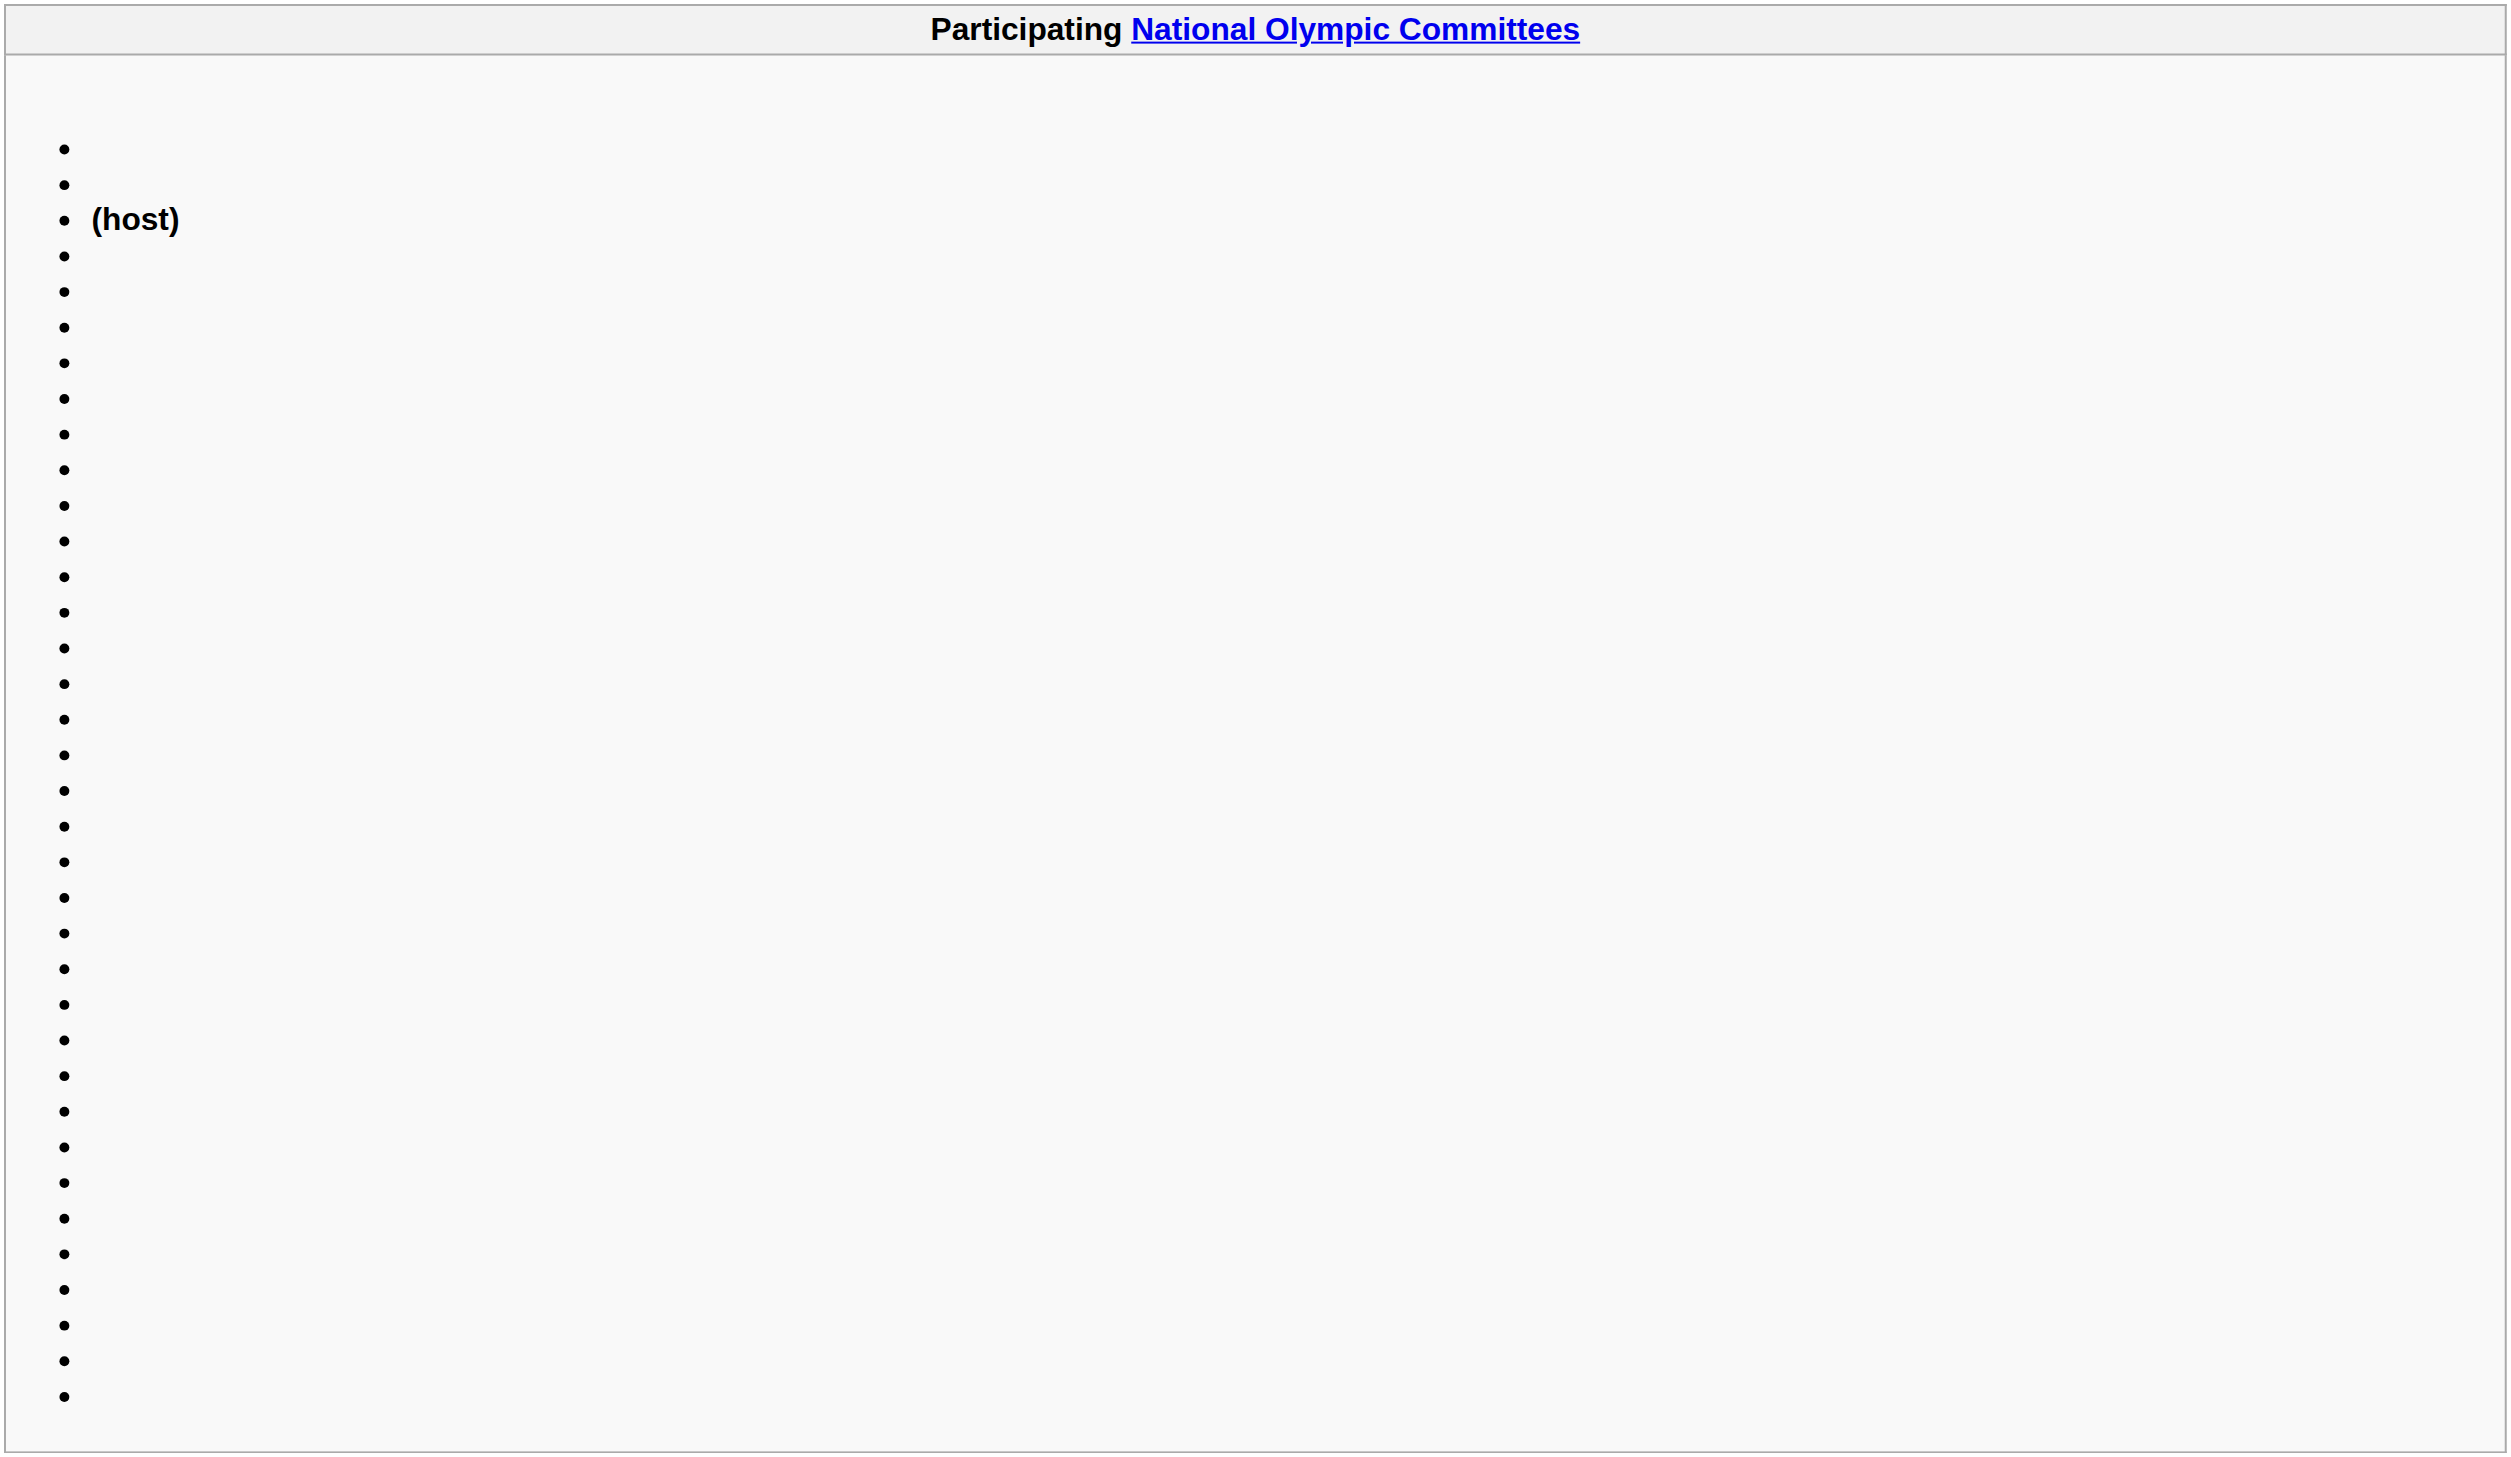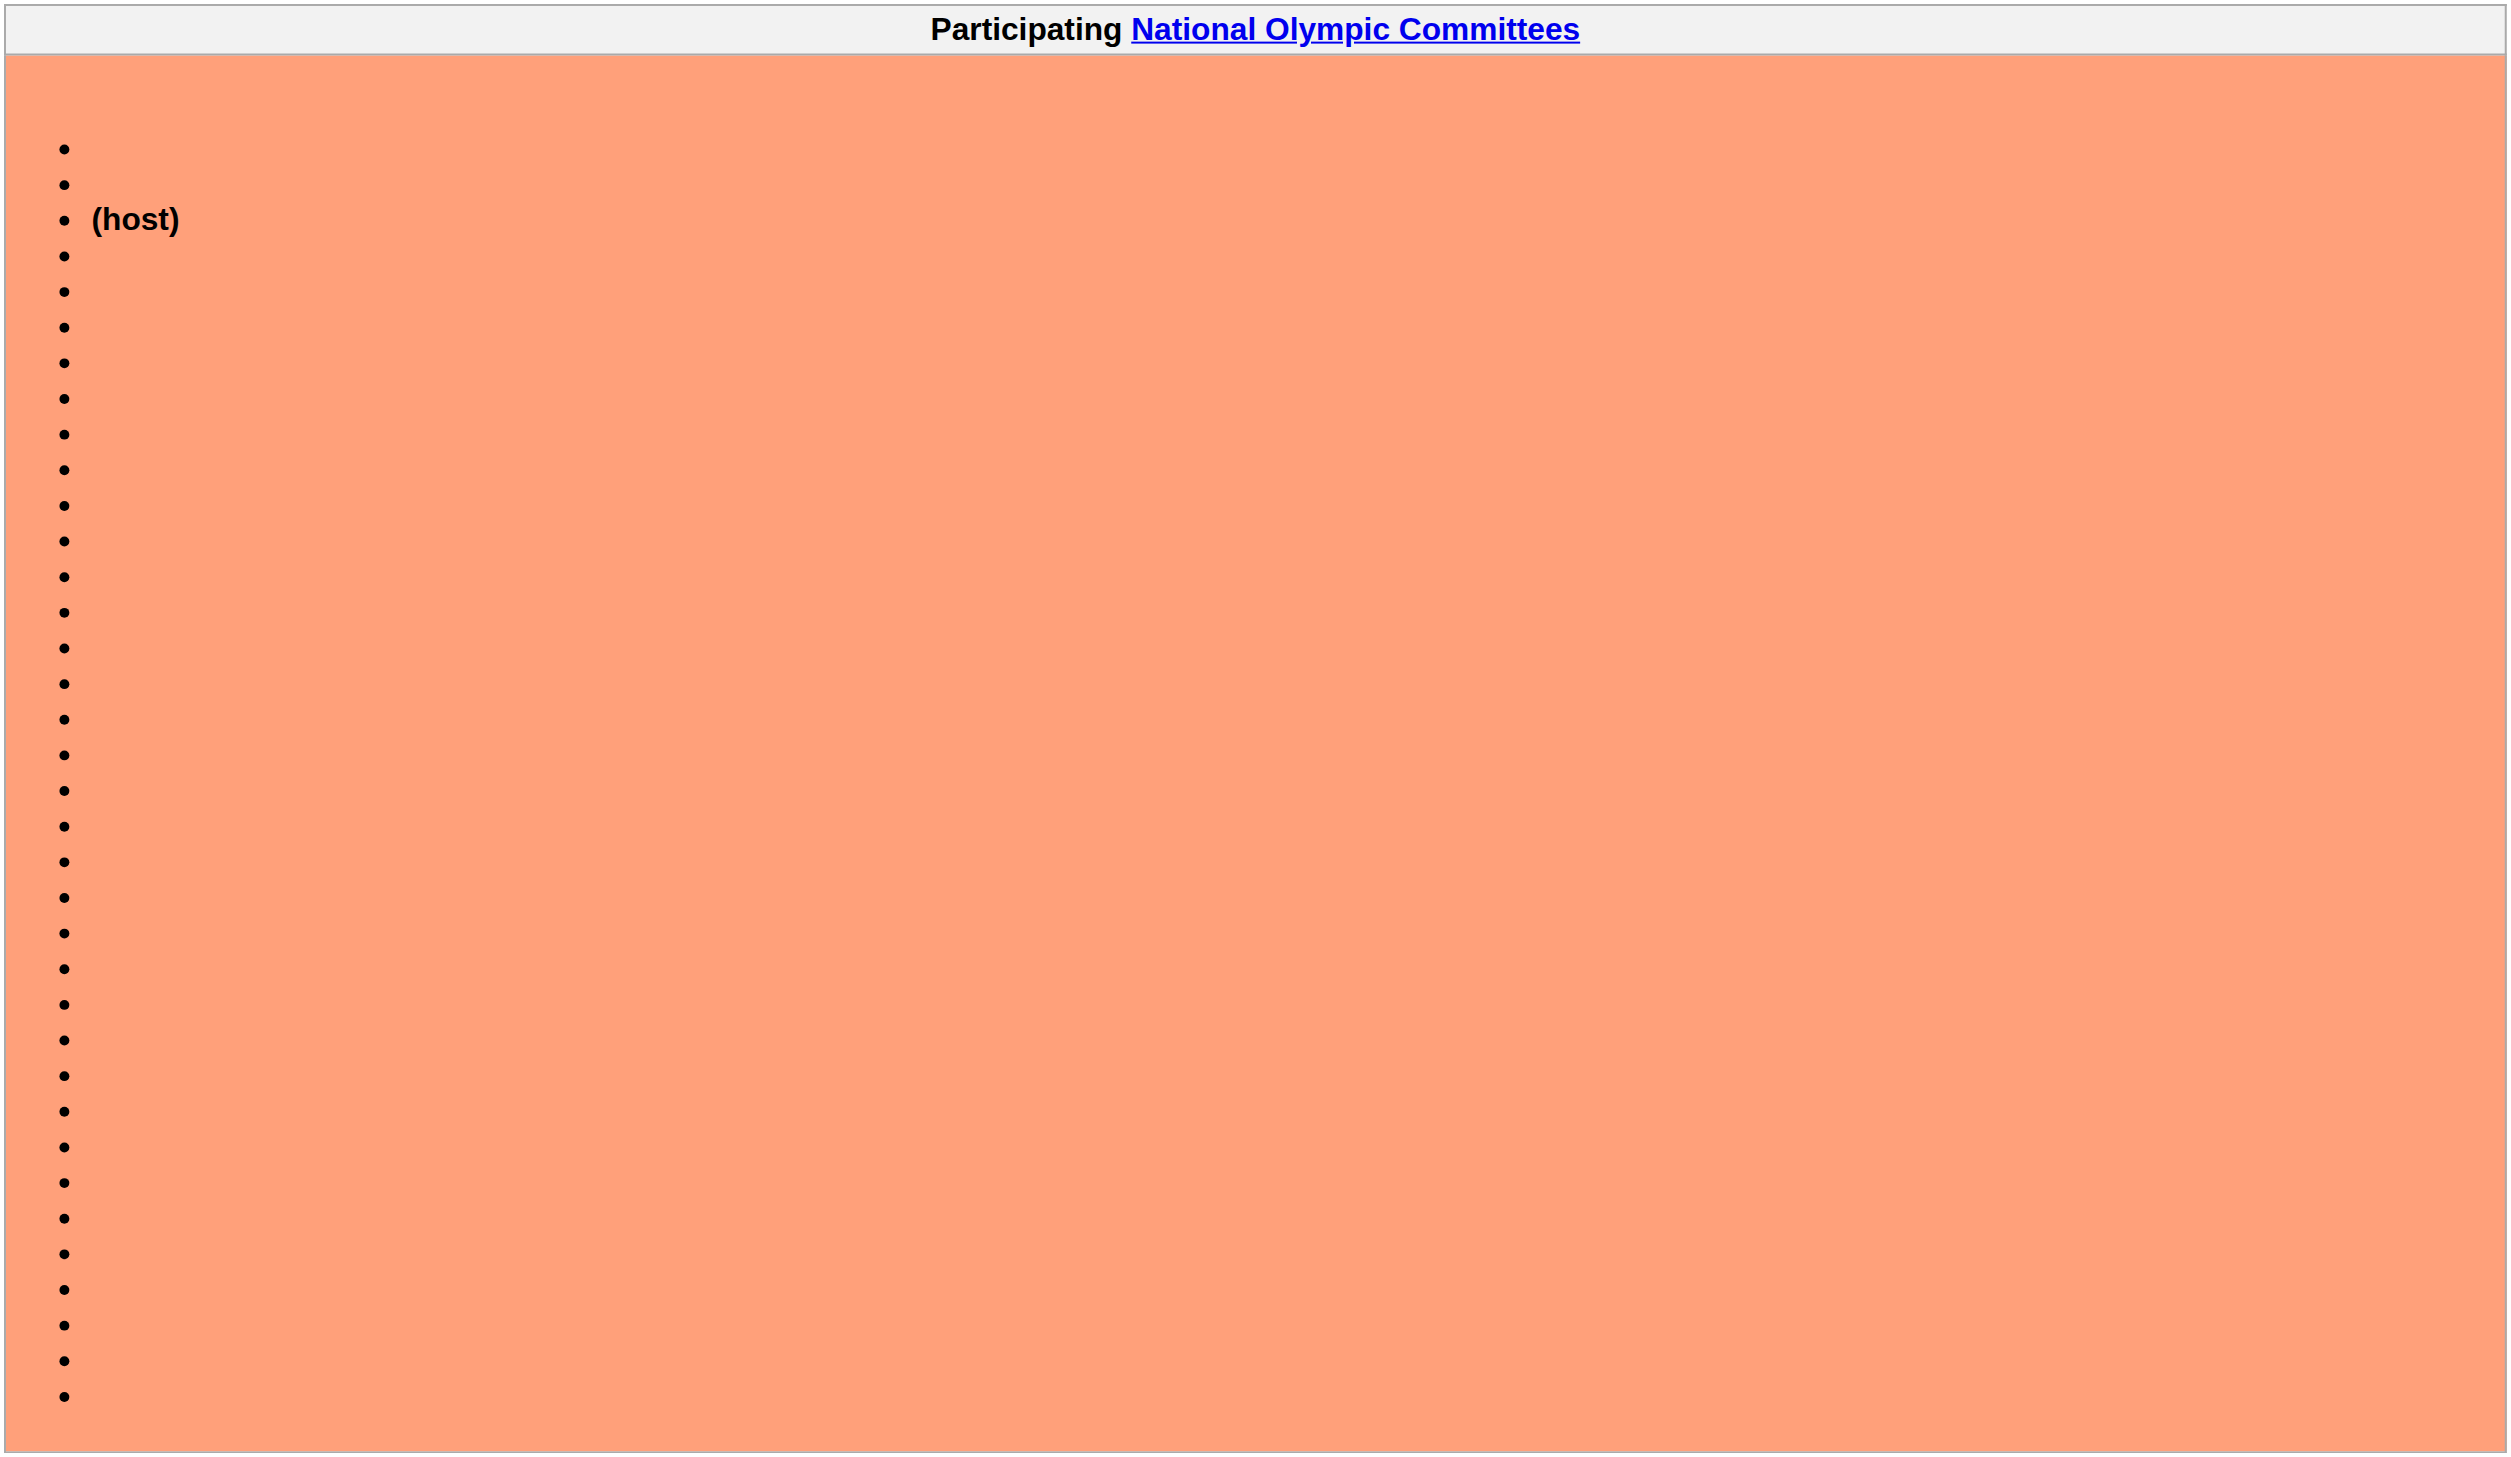row 2 | column 1: no background -> lightsalmon background
